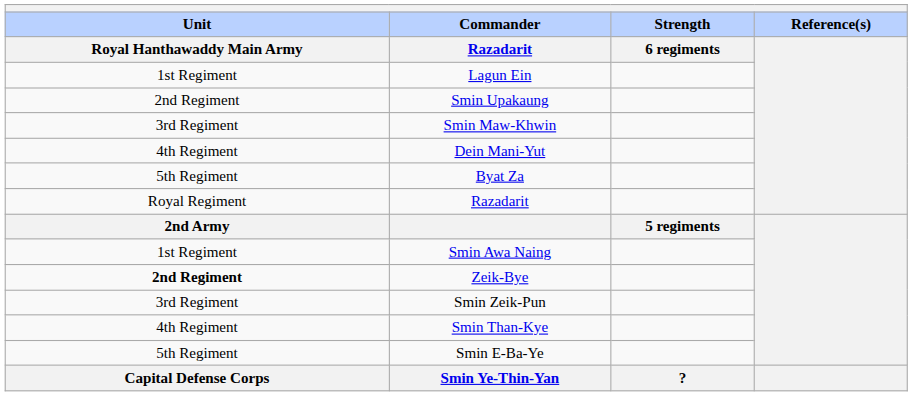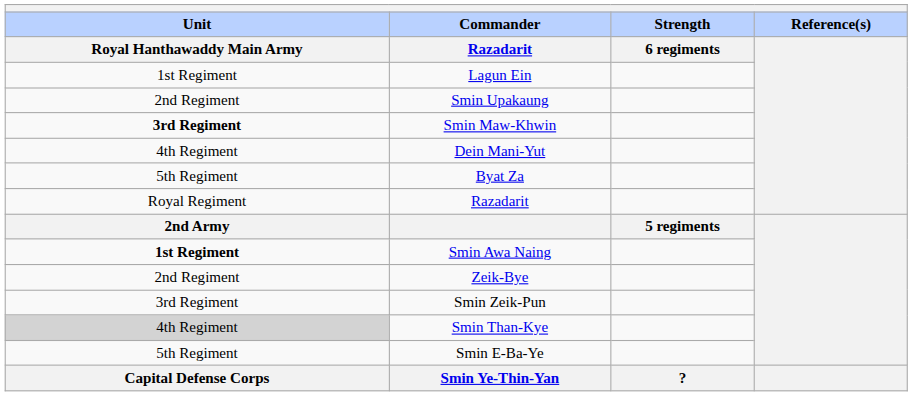Smin Maw-Khwin | Unit / Royal Hanthawaddy Main Army: normal -> bold
Smin Awa Naing | Unit / Royal Hanthawaddy Main Army: normal -> bold
Zeik-Bye | Unit / Royal Hanthawaddy Main Army: bold -> normal
Smin Than-Kye | Unit / Royal Hanthawaddy Main Army: no background -> lightgrey background
